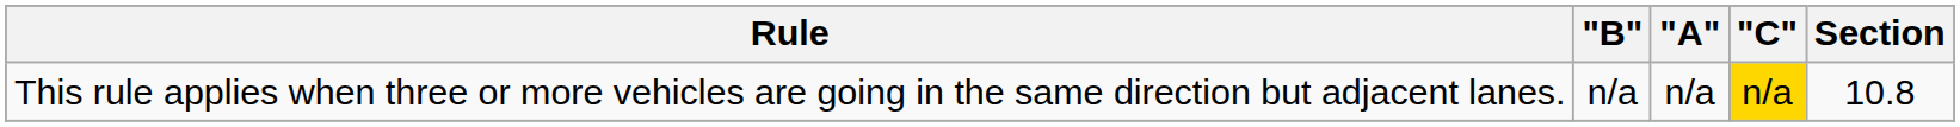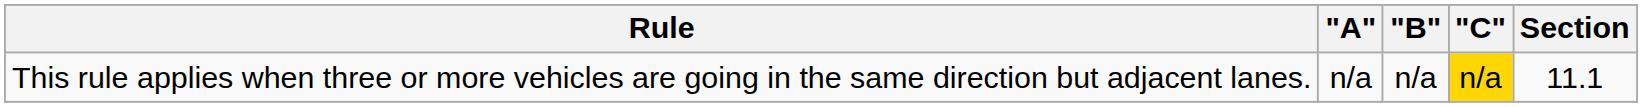columns swapped: "A" <-> "B"
row 2 | Section: 10.8 -> 11.1
